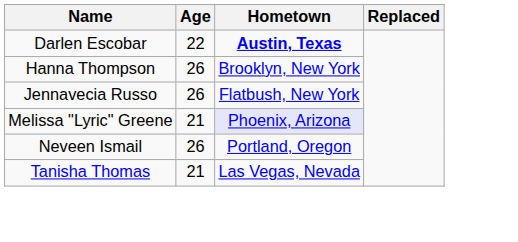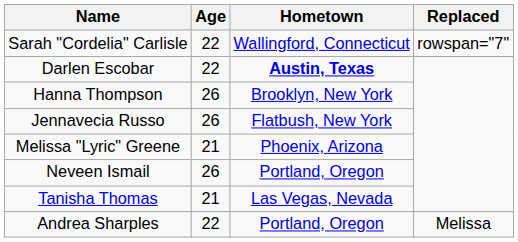+ row: Sarah "Cordelia" Carlisle | 22 | Wallingford, Connecticut | rowspan="7"
Melissa "Lyric" Greene | Hometown: lavender background -> no background
+ row: Andrea Sharples | 22 | Portland, Oregon | Melissa
